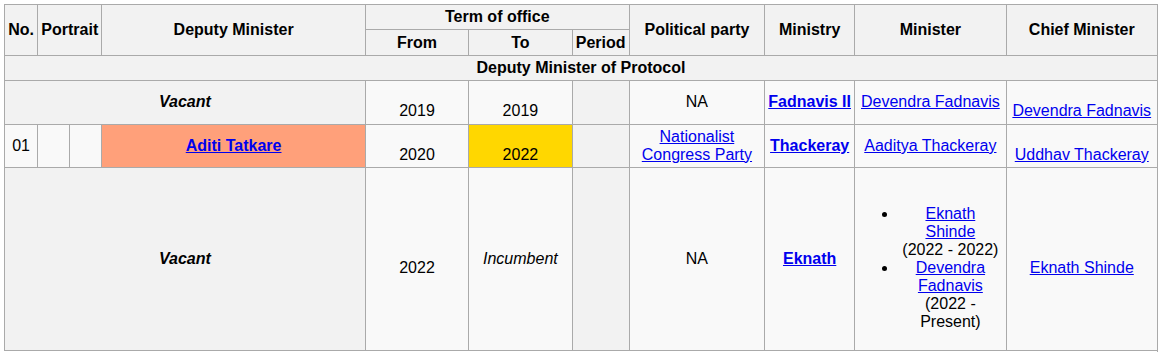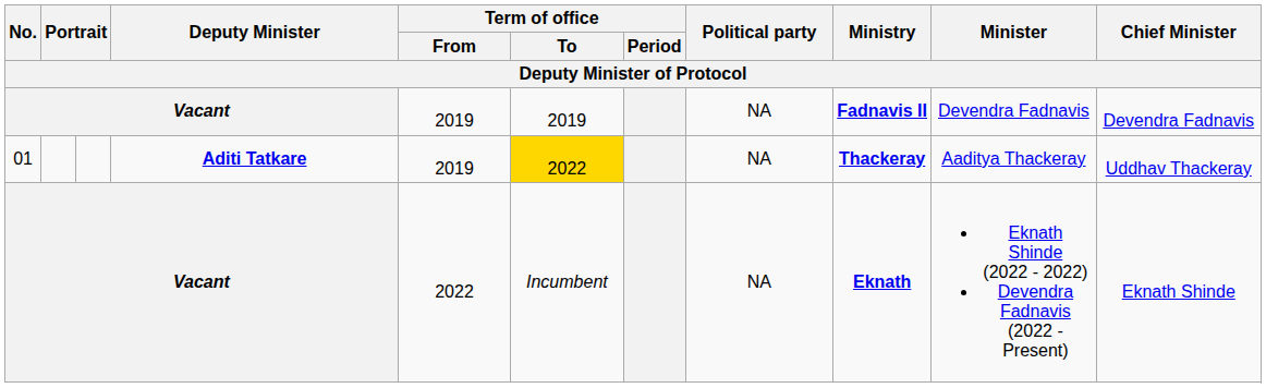01 | Deputy Minister: lightsalmon background -> no background
01 | Term of office / From: 2020 -> 2019
01 | Political party: Nationalist Congress Party -> NA
